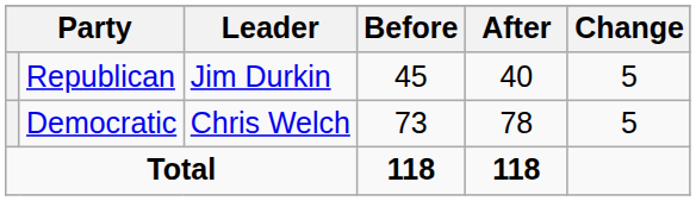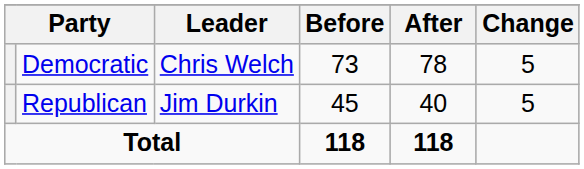rows swapped: Democratic <-> Republican
